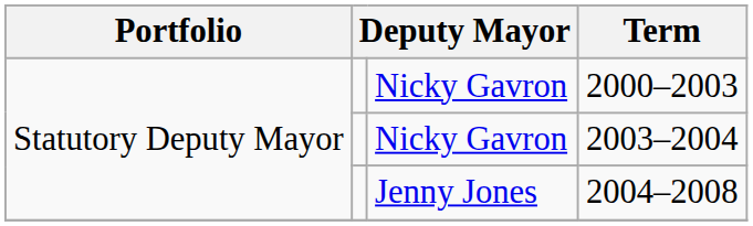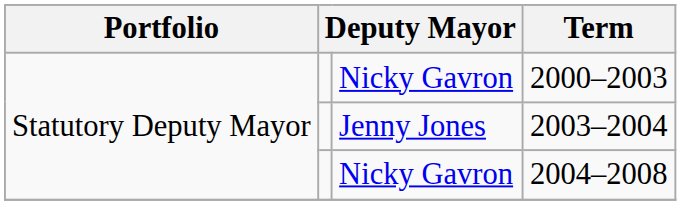2003–2004 | column 3: Nicky Gavron -> Jenny Jones
2004–2008 | column 3: Jenny Jones -> Nicky Gavron
